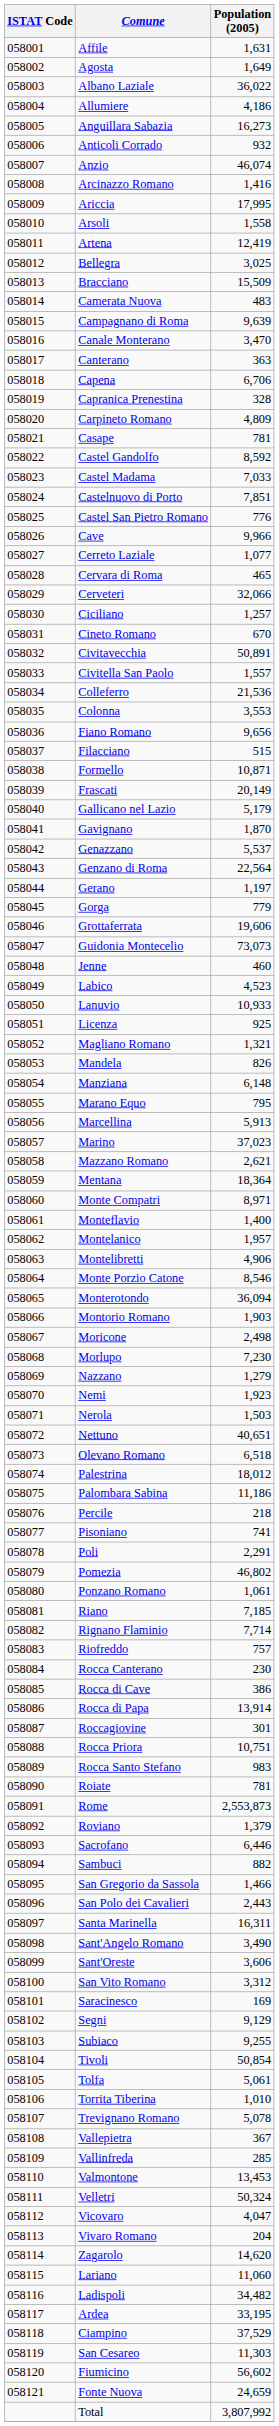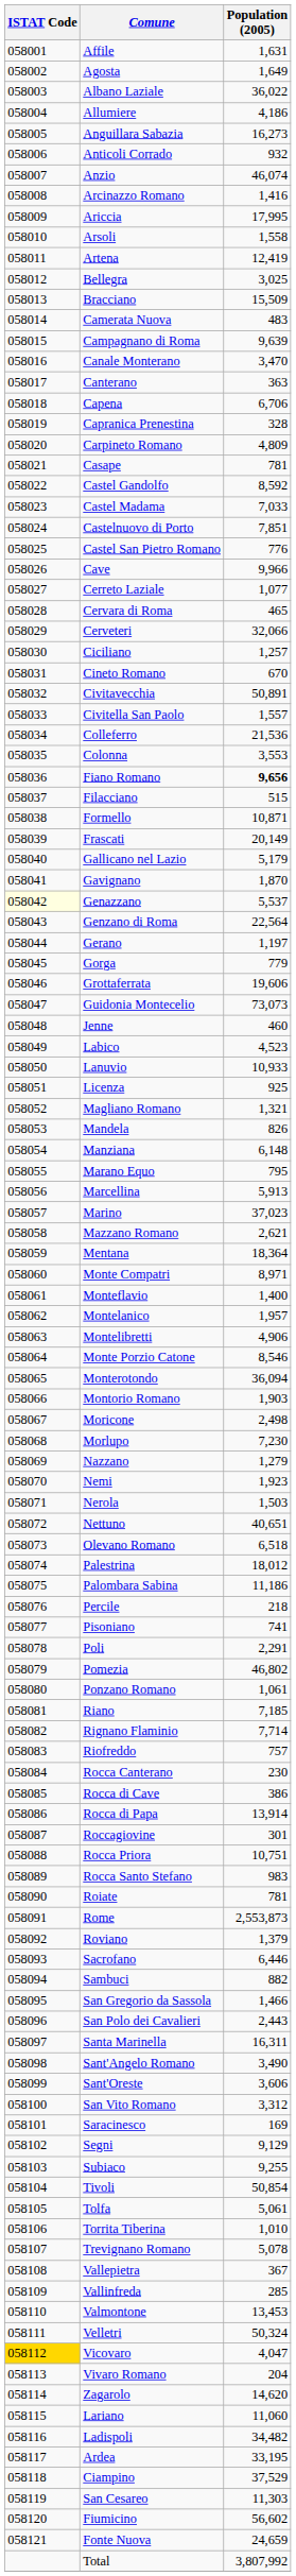Fiano Romano | Population (2005): normal -> bold
Genazzano | ISTAT Code: no background -> lightyellow background
Vicovaro | ISTAT Code: no background -> gold background
